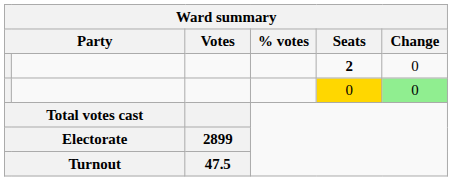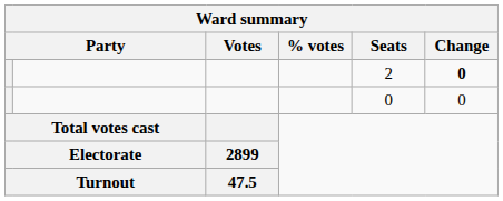row 3 | Seats: bold -> normal
row 3 | Change: normal -> bold
row 4 | Seats: gold background -> no background
row 4 | Change: lightgreen background -> no background
